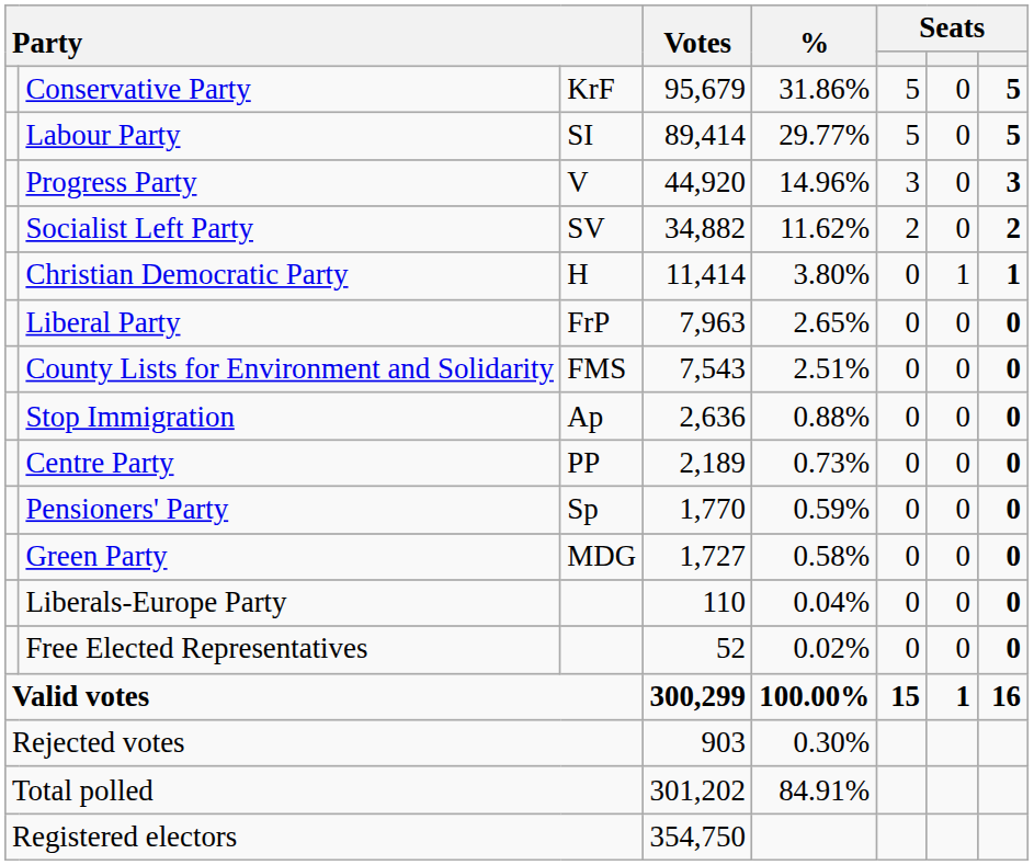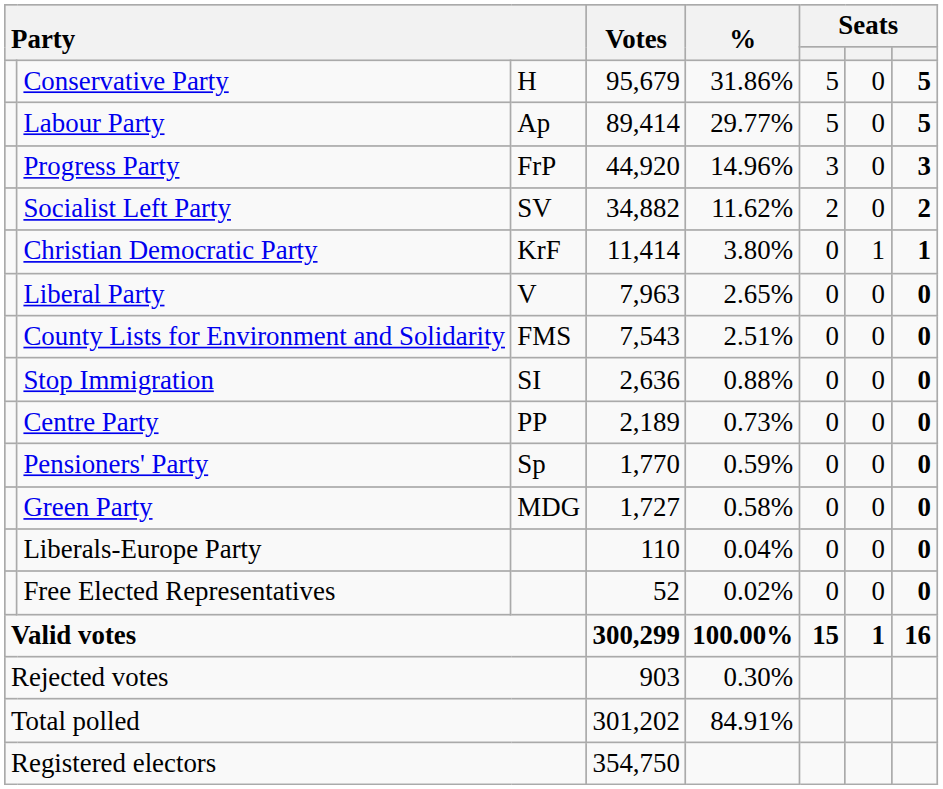Conservative Party | column 3: KrF -> H
Labour Party | column 3: SI -> Ap
Progress Party | column 3: V -> FrP
Christian Democratic Party | column 3: H -> KrF
Liberal Party | column 3: FrP -> V
Stop Immigration | column 3: Ap -> SI
